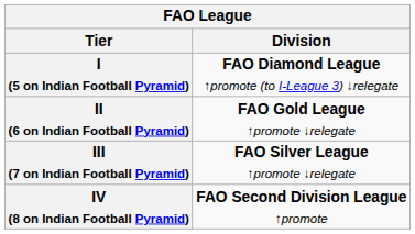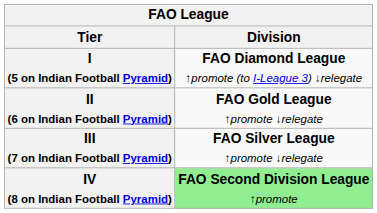IV (8 on Indian Football Pyramid) | Division: no background -> lightgreen background
